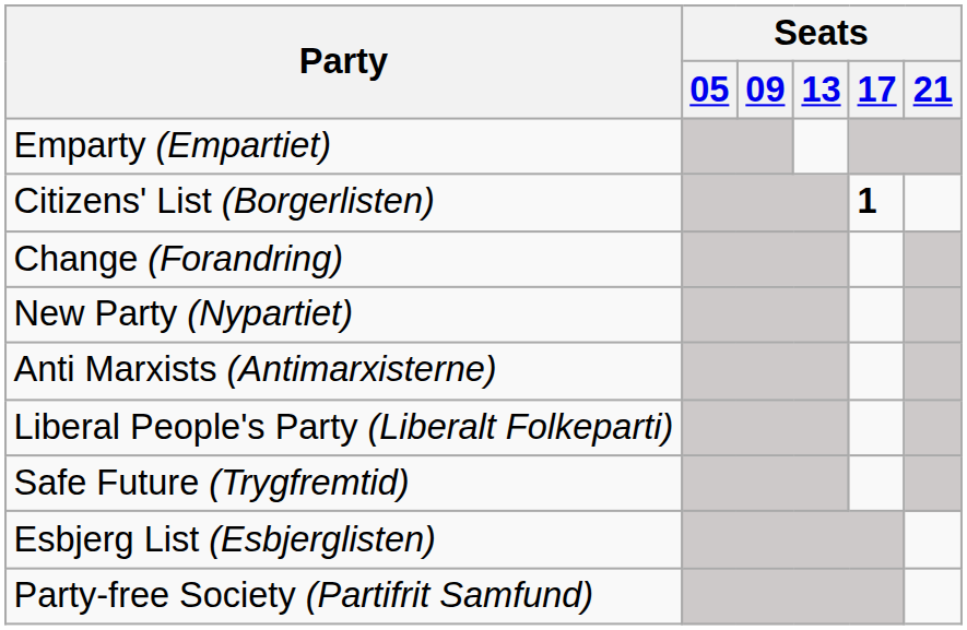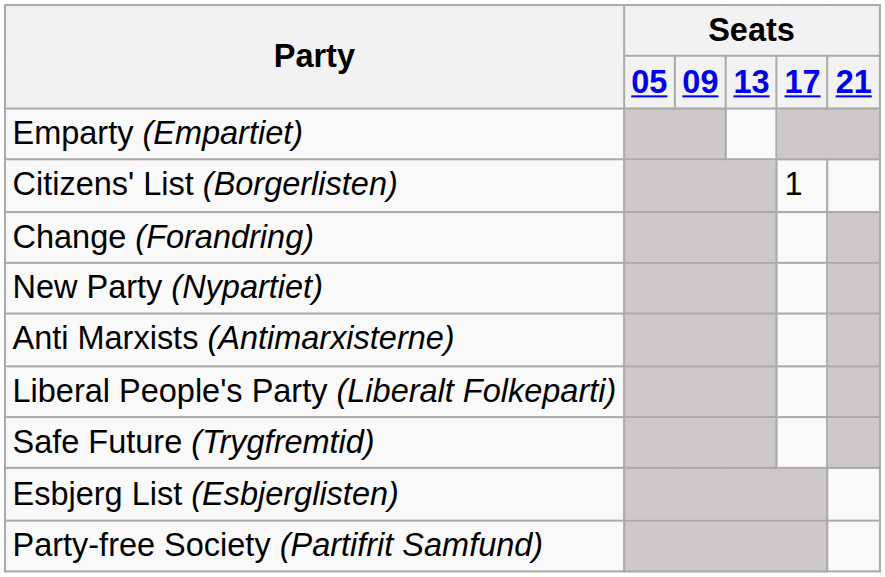Citizens' List (Borgerlisten) | Seats / 17: bold -> normal
